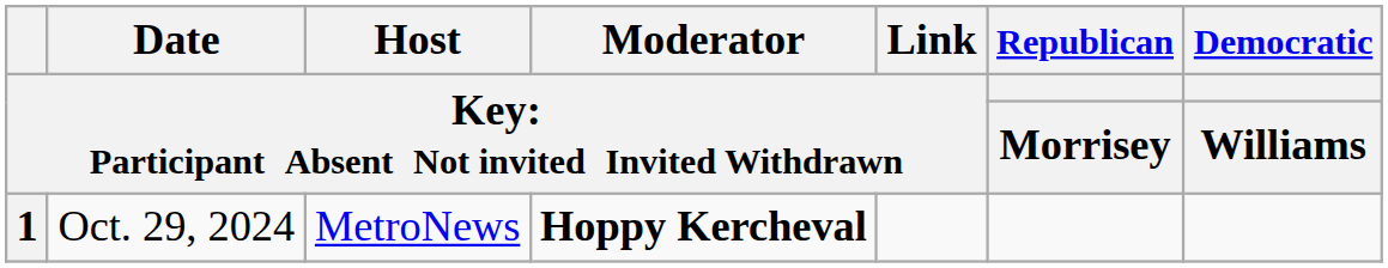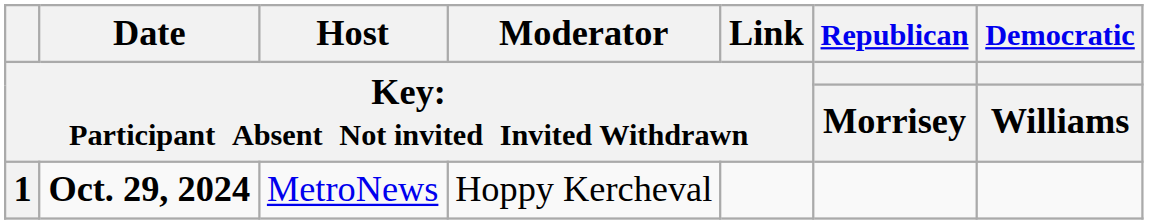1 | column 2: normal -> bold
1 | column 4: bold -> normal
